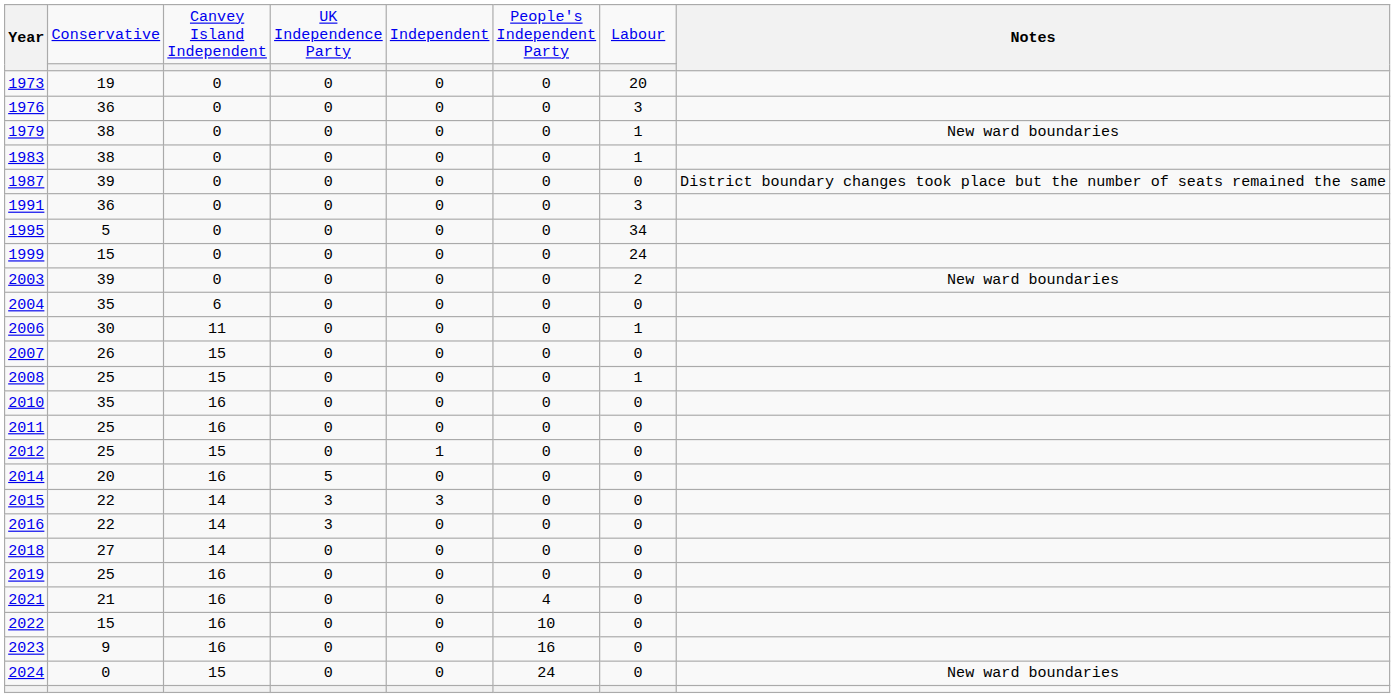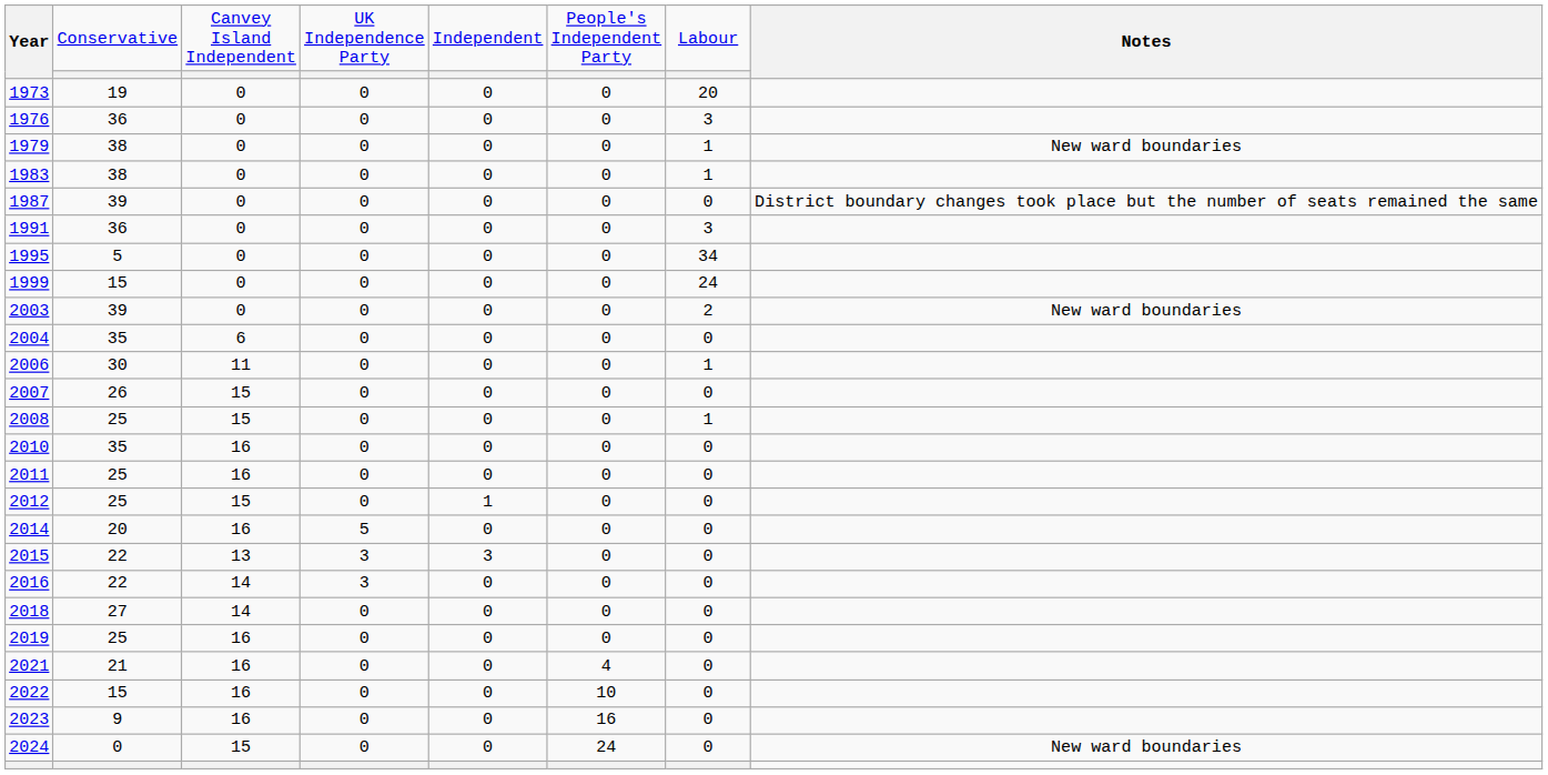2015 | column 3: 14 -> 13
